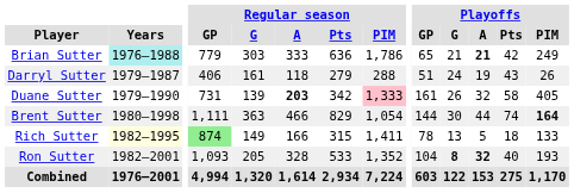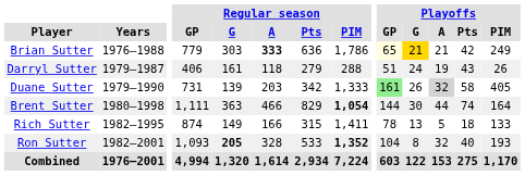Brian Sutter | Years: paleturquoise background -> no background
Brian Sutter | Regular season / A: normal -> bold
Brian Sutter | Playoffs / GP: no background -> lightyellow background
Brian Sutter | Playoffs / G: no background -> gold background
Brian Sutter | Playoffs / A: bold -> normal
Duane Sutter | Regular season / A: bold -> normal
Duane Sutter | Regular season / PIM: pink background -> no background
Duane Sutter | Playoffs / GP: no background -> lightgreen background
Duane Sutter | Playoffs / A: no background -> lightgrey background
Brent Sutter | Regular season / PIM: normal -> bold
Brent Sutter | Playoffs / PIM: bold -> normal
Rich Sutter | Years: lightyellow background -> no background
Rich Sutter | Regular season / GP: lightgreen background -> no background
Ron Sutter | Regular season / G: normal -> bold
Ron Sutter | Regular season / PIM: normal -> bold
Ron Sutter | Playoffs / G: bold -> normal
Ron Sutter | Playoffs / A: bold -> normal
